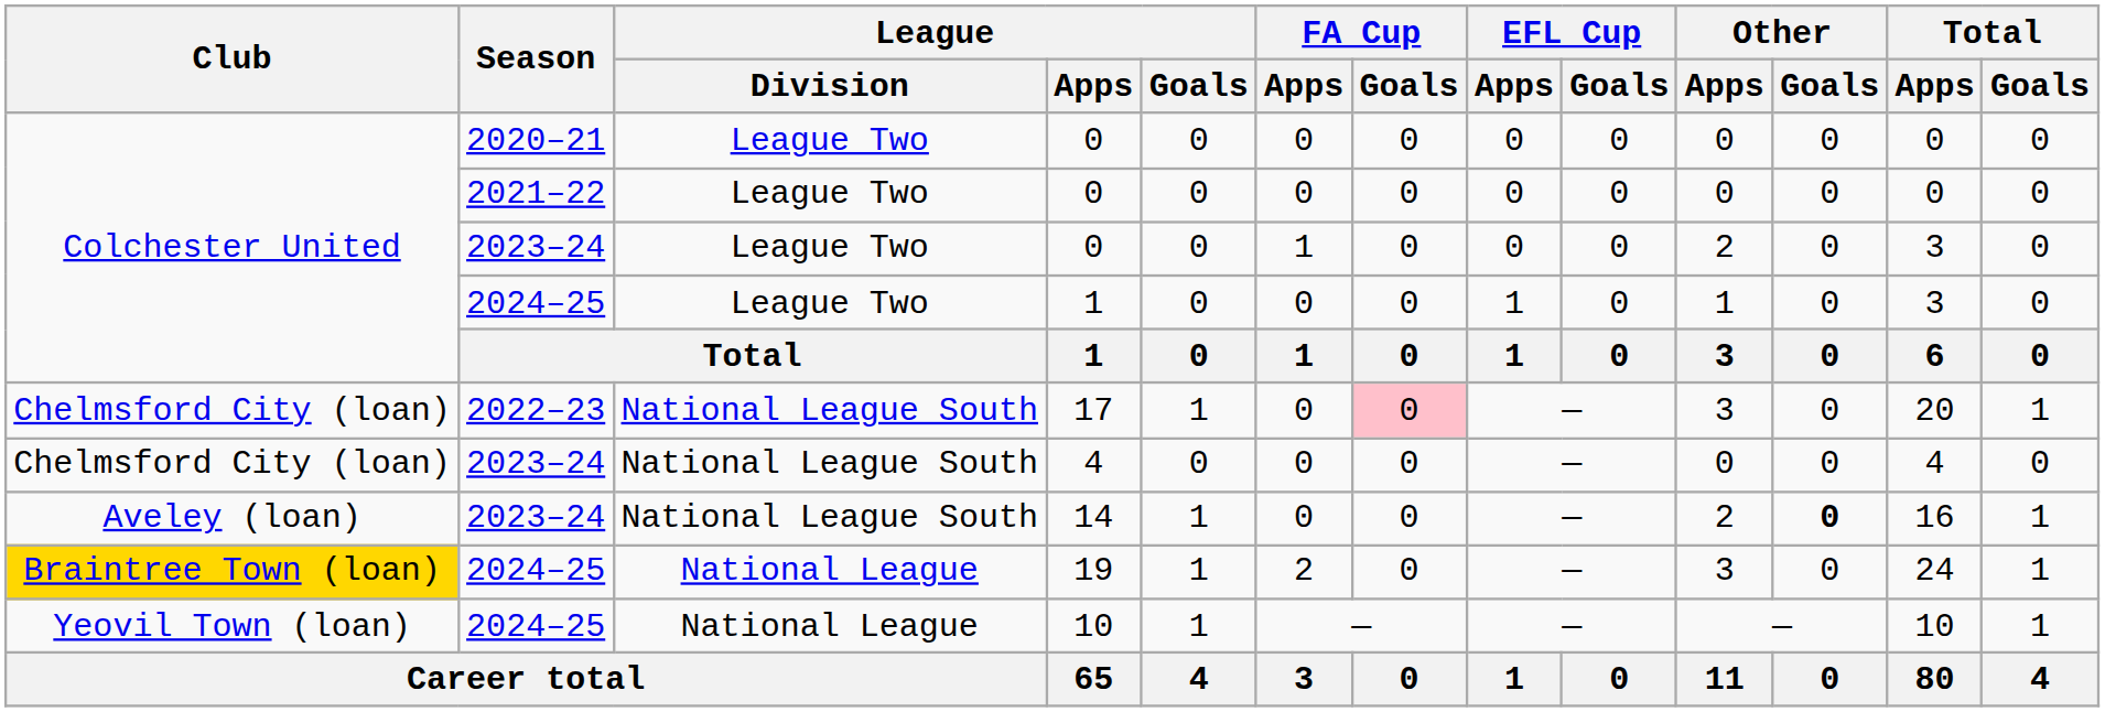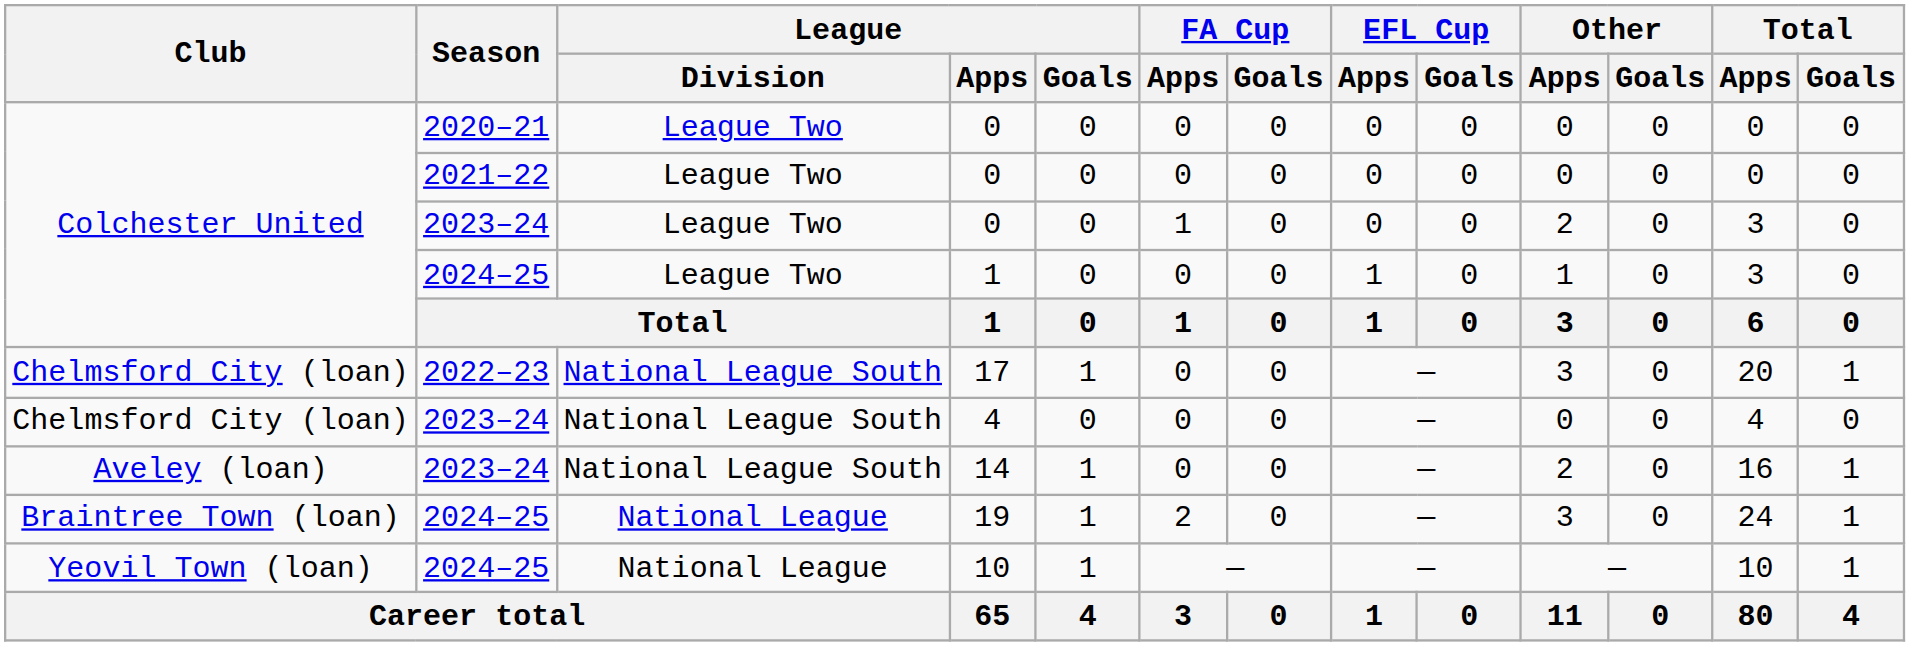17 | FA Cup / Goals: pink background -> no background
14 | Other / Goals: bold -> normal
19 | Club: gold background -> no background
